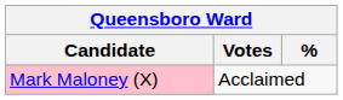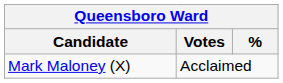Mark Maloney (X) | Candidate: pink background -> no background
